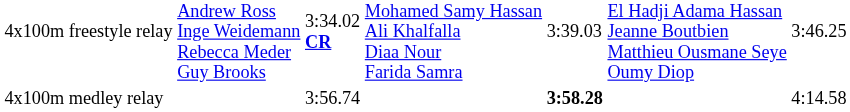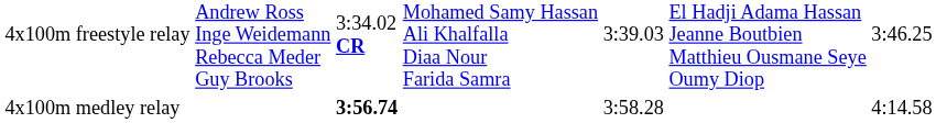4x100m medley relay | column 3: normal -> bold
4x100m medley relay | column 5: bold -> normal
